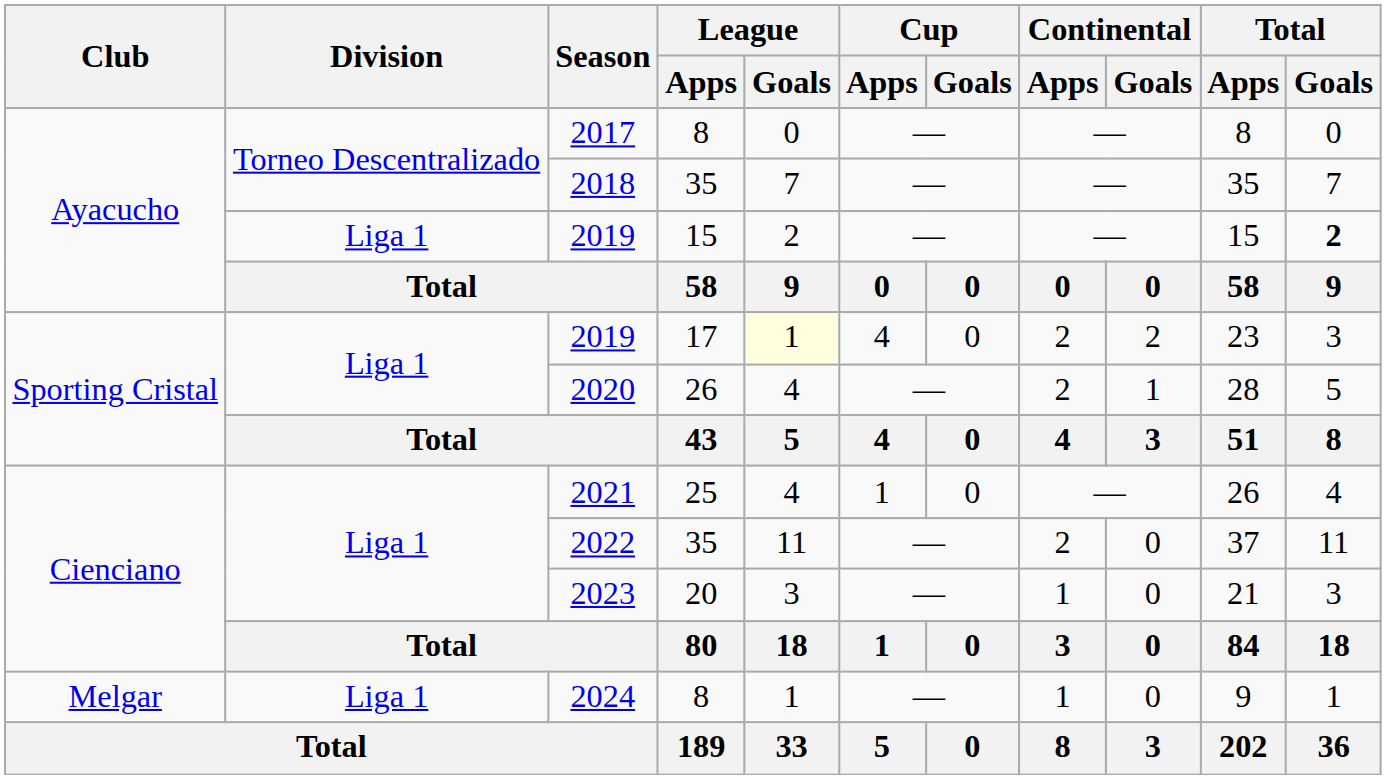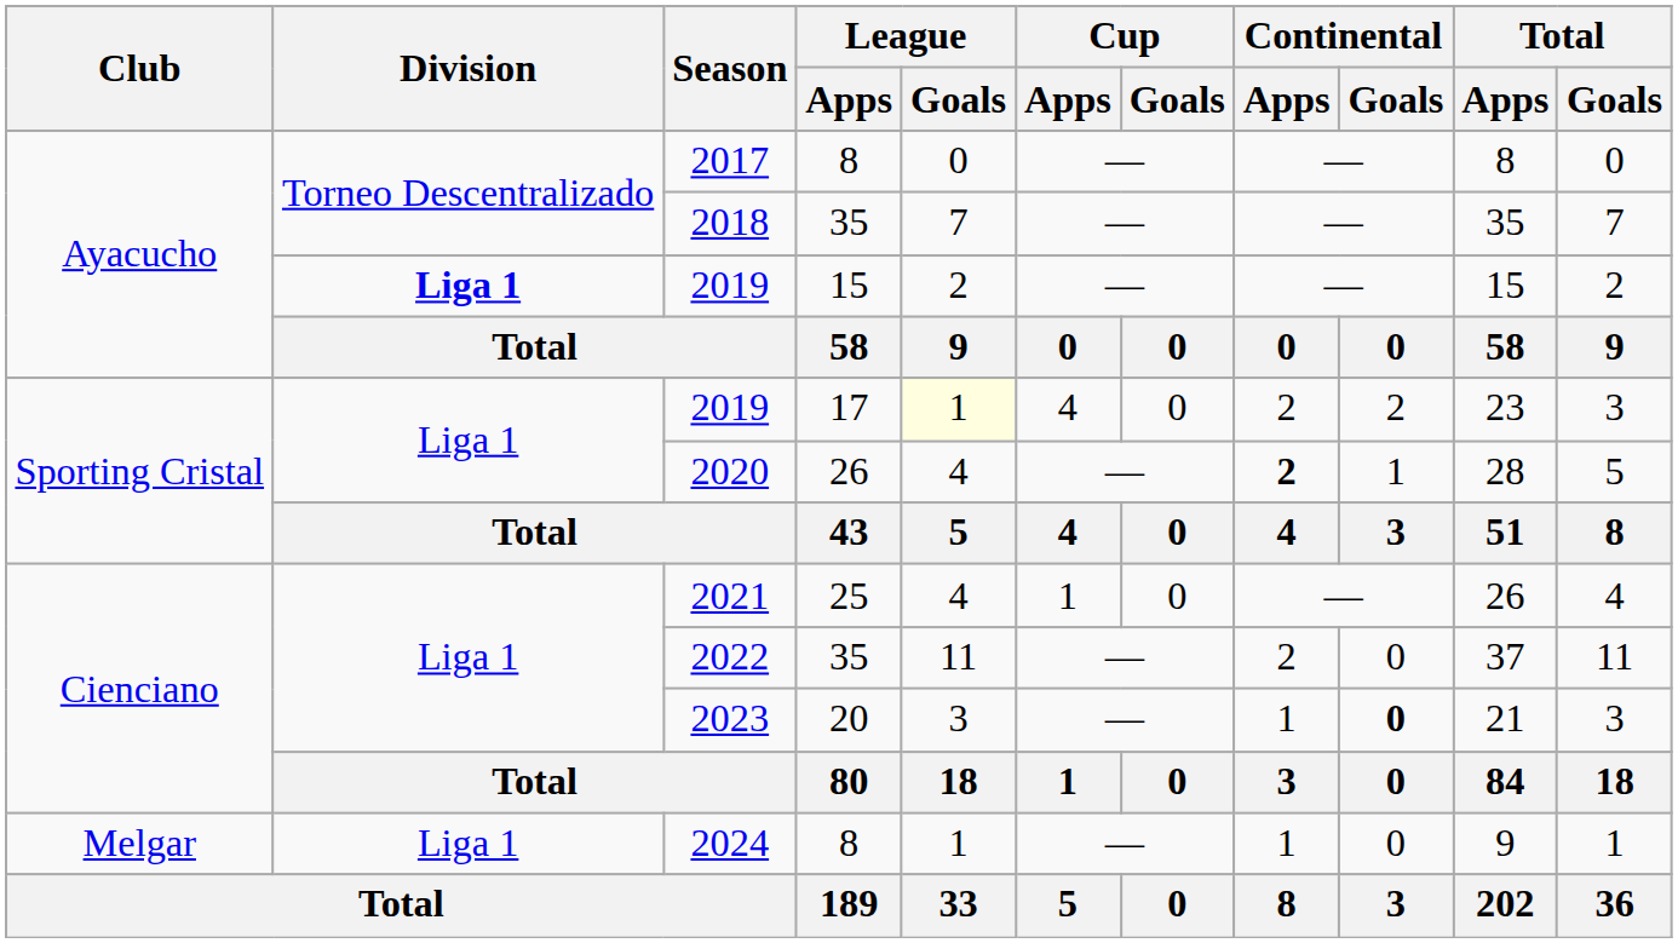2019 / 15 | Division: normal -> bold
2019 / 15 | Total / Goals: bold -> normal
2020 | Continental / Apps: normal -> bold
2023 | Continental / Goals: normal -> bold
